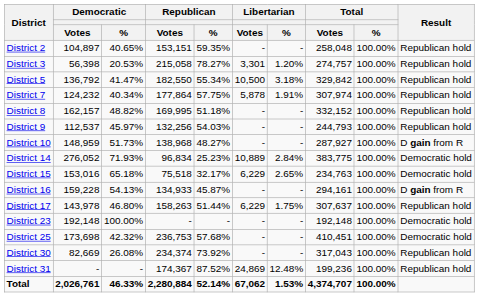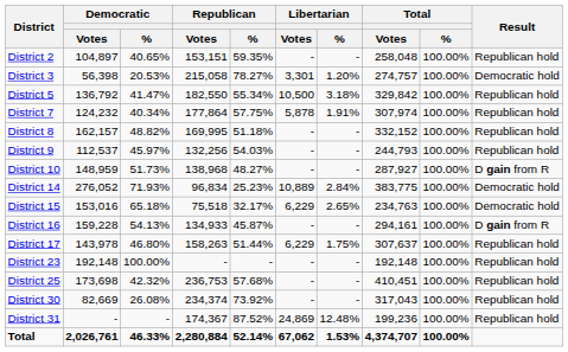District 3 | Result: Republican hold -> Democratic hold
District 23 | Result: Democratic hold -> Republican hold
District 25 | Result: Democratic hold -> Republican hold
